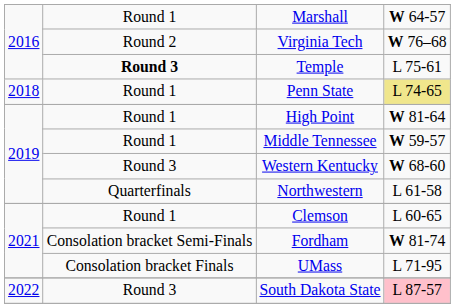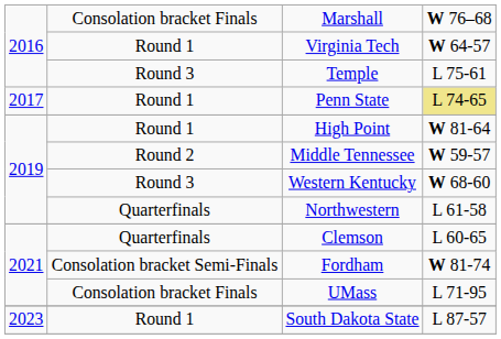Marshall | column 2: Round 1 -> Consolation bracket Finals
Marshall | column 4: W 64-57 -> W 76–68
Virginia Tech | column 2: Round 2 -> Round 1
Virginia Tech | column 4: W 76–68 -> W 64-57
Temple | column 2: bold -> normal
Penn State | column 1: 2018 -> 2017
Middle Tennessee | column 2: Round 1 -> Round 2
Clemson | column 2: Round 1 -> Quarterfinals
South Dakota State | column 1: 2022 -> 2023
South Dakota State | column 2: Round 3 -> Round 1
South Dakota State | column 4: pink background -> no background
